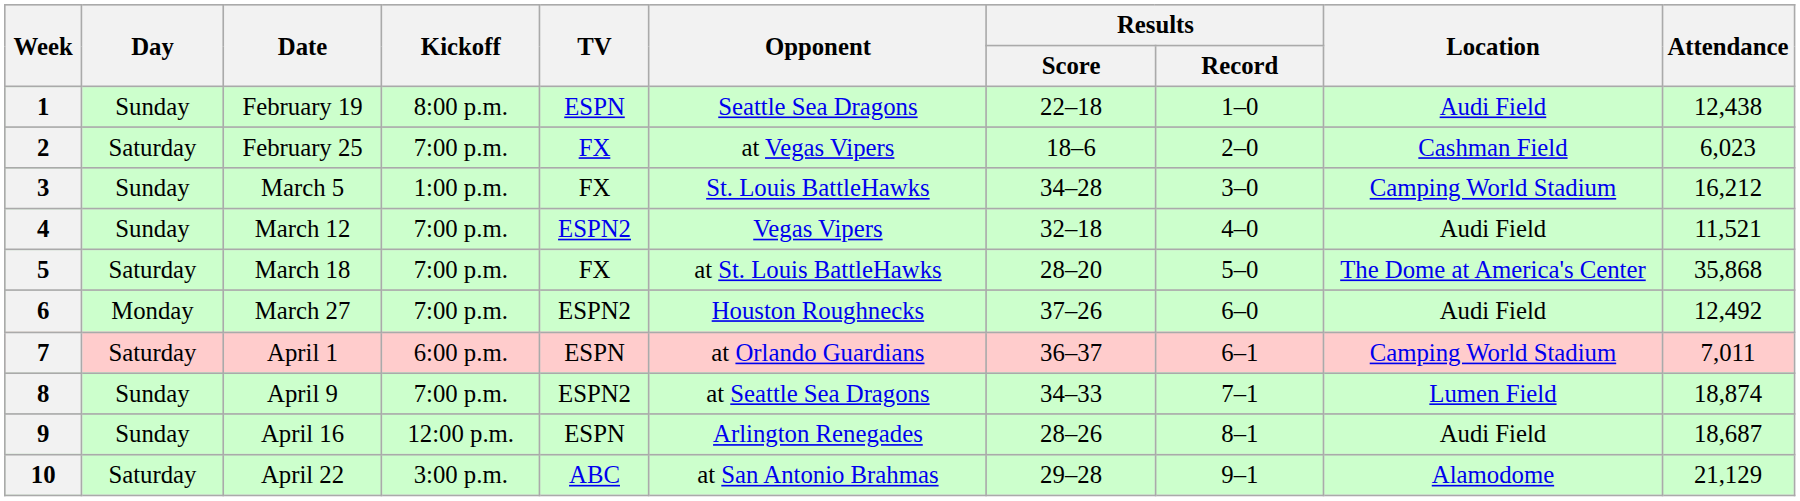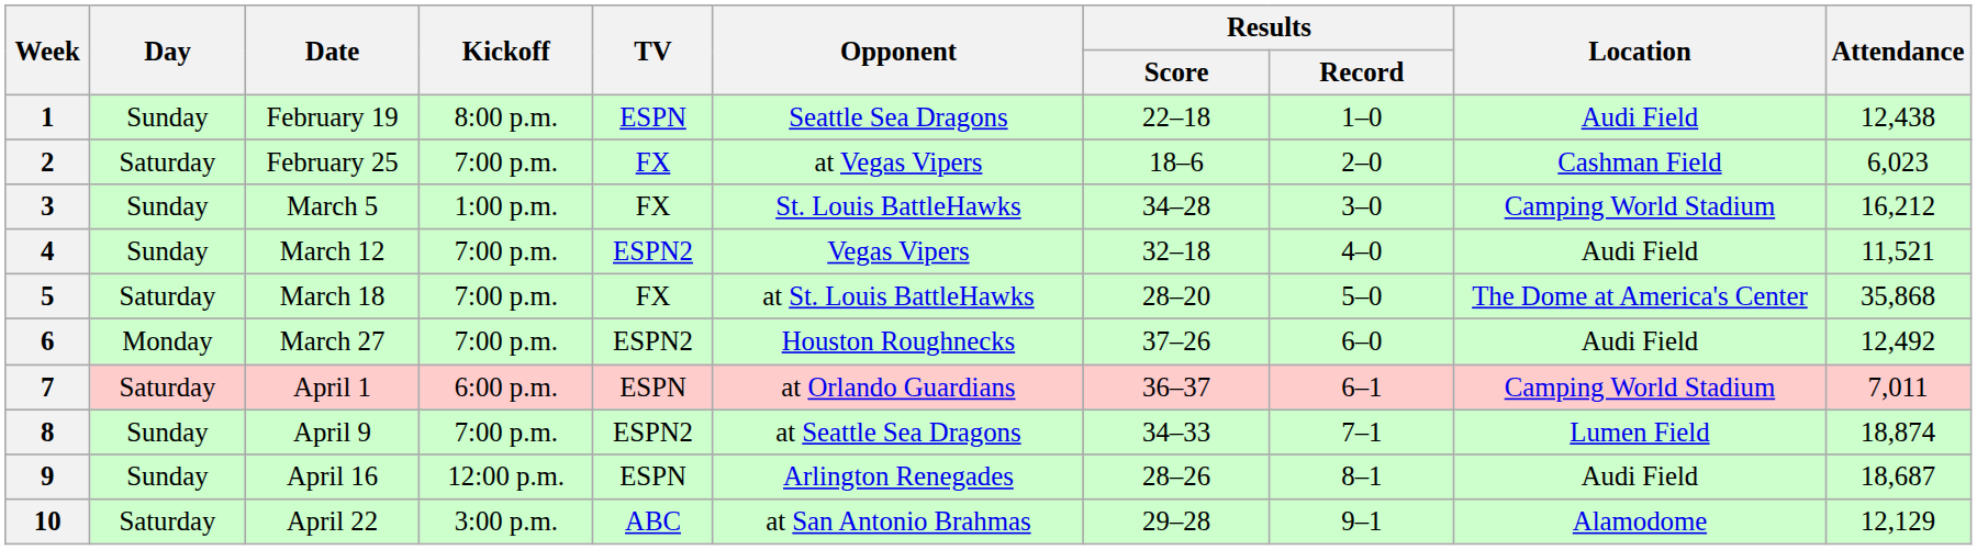10 | Attendance: 21,129 -> 12,129
